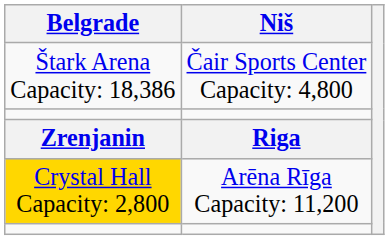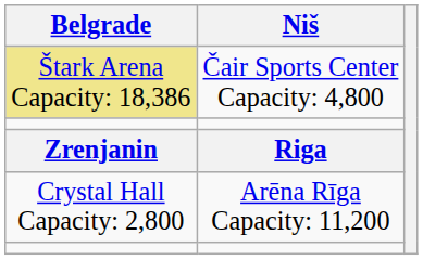Štark Arena Capacity: 18,386 | Belgrade: no background -> khaki background
Crystal Hall Capacity: 2,800 | Belgrade: gold background -> no background
